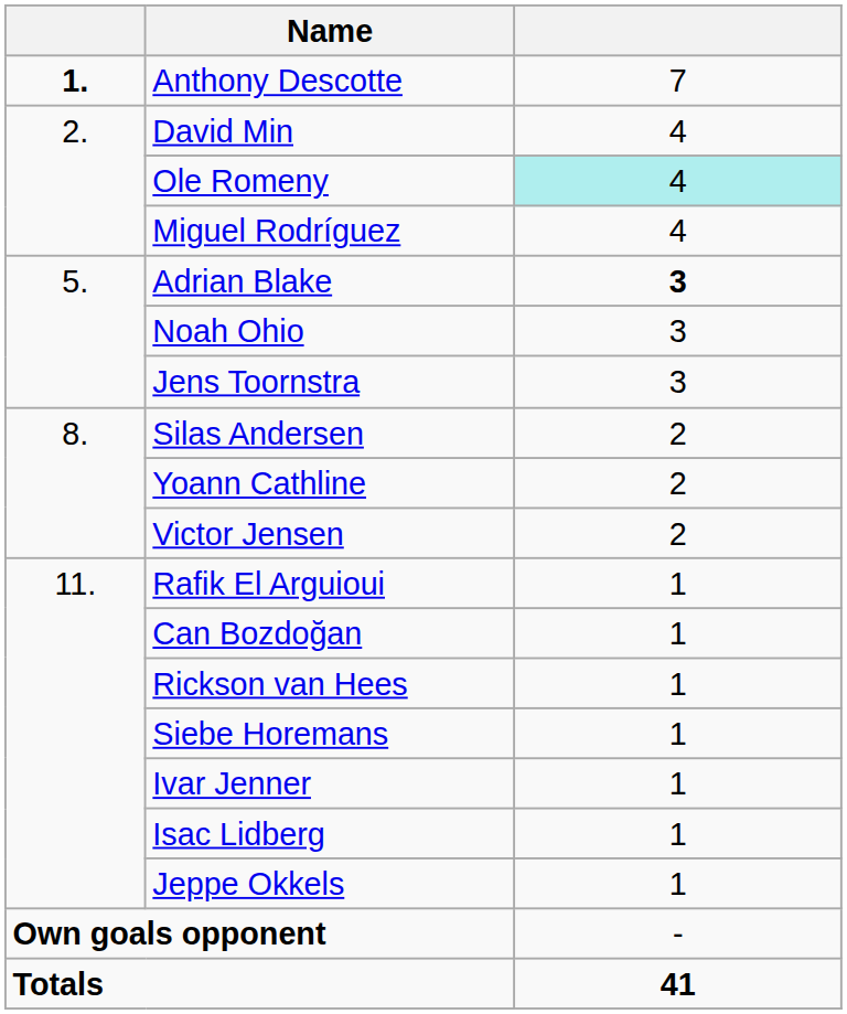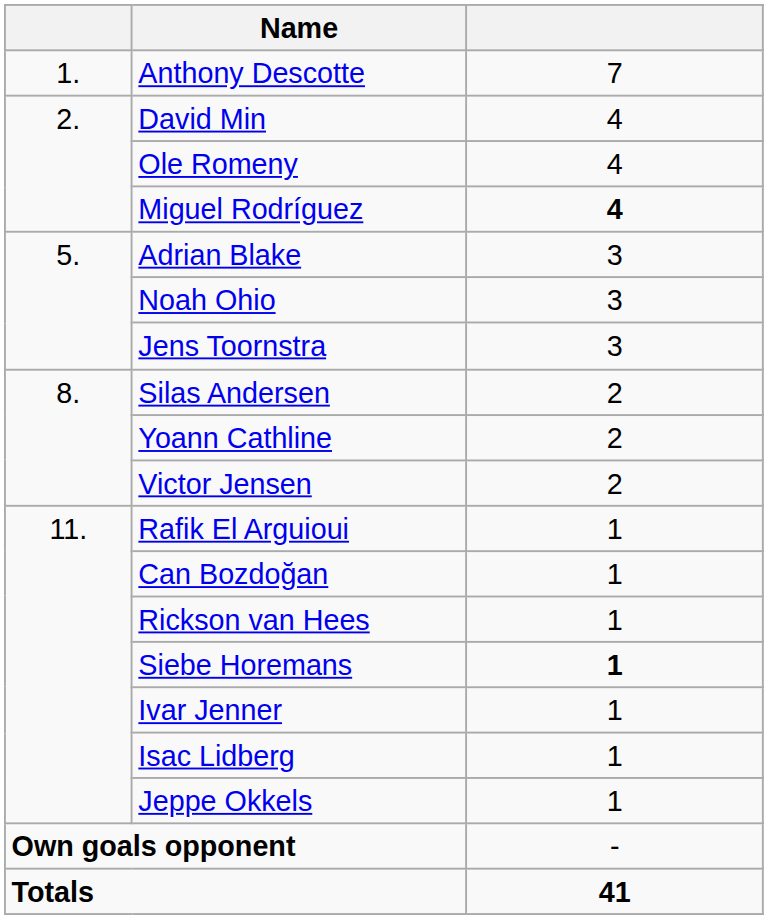Anthony Descotte | column 1: bold -> normal
Ole Romeny | column 3: paleturquoise background -> no background
Miguel Rodríguez | column 3: normal -> bold
Adrian Blake | column 3: bold -> normal
Siebe Horemans | column 3: normal -> bold
